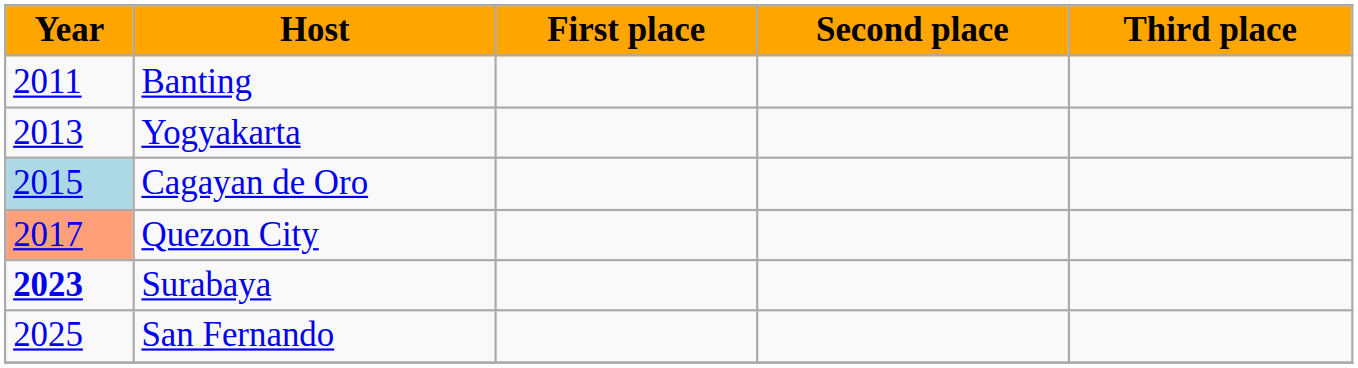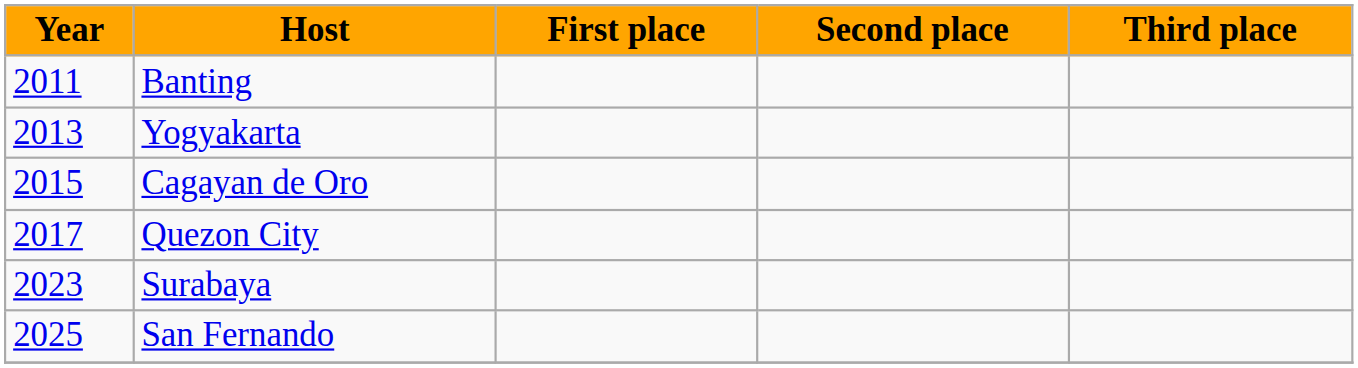Cagayan de Oro | Year: lightblue background -> no background
Quezon City | Year: lightsalmon background -> no background
Surabaya | Year: bold -> normal
